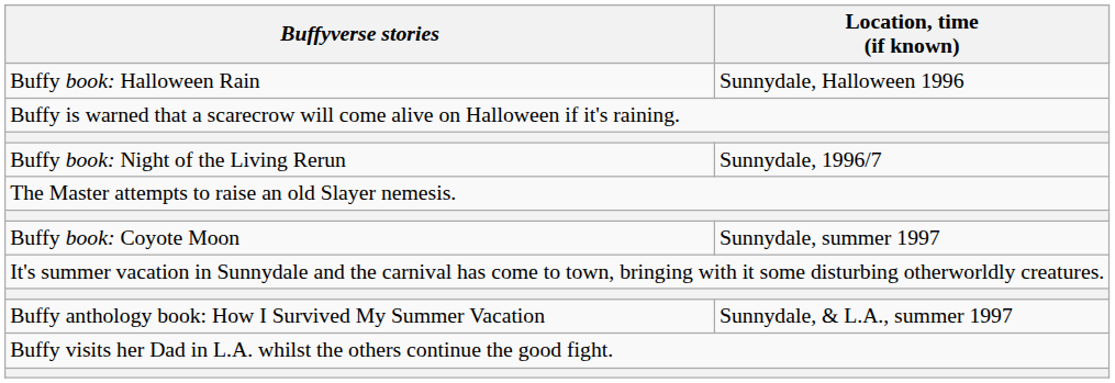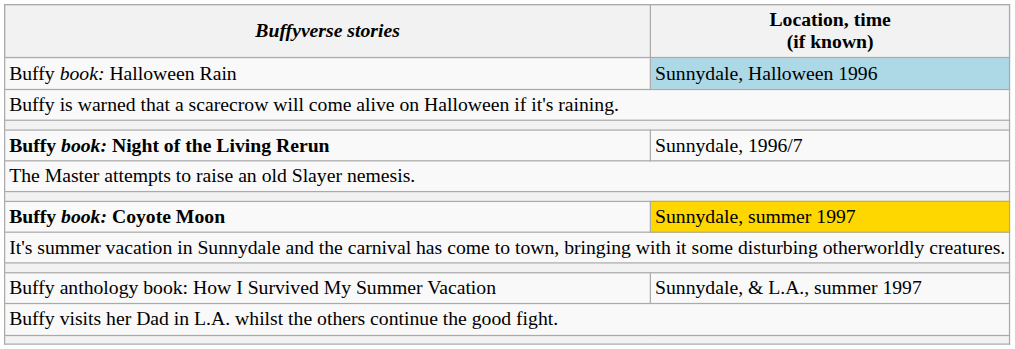Buffy book: Halloween Rain | Location, time (if known): no background -> lightblue background
Buffy book: Night of the Living Rerun | Buffyverse stories: normal -> bold
Buffy book: Coyote Moon | Buffyverse stories: normal -> bold
Buffy book: Coyote Moon | Location, time (if known): no background -> gold background
